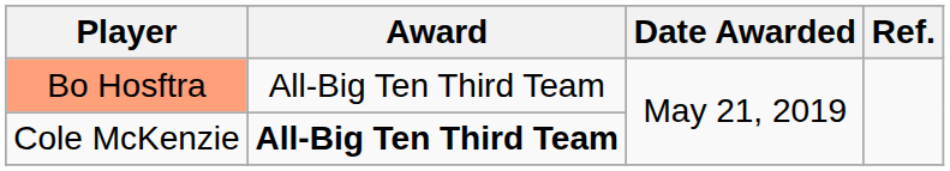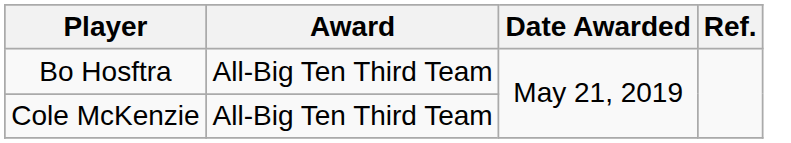row 2 | Player: lightsalmon background -> no background
row 3 | Award: bold -> normal
